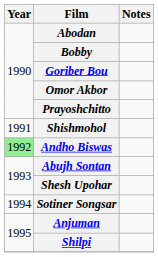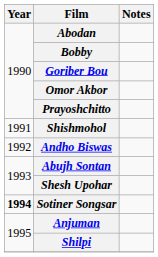Andho Biswas | Year: lightgreen background -> no background
Sotiner Songsar | Year: normal -> bold
